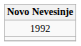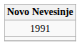row 2 | column 1: 1992 -> 1991
